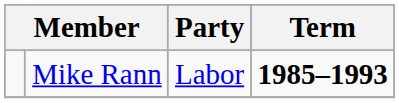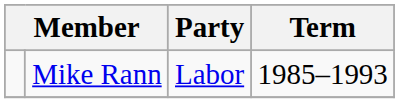Mike Rann | Term: bold -> normal
